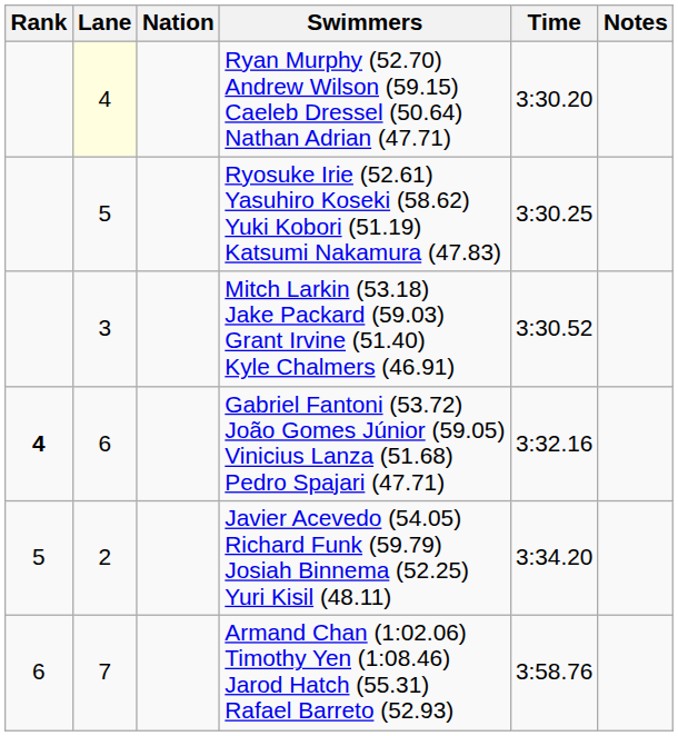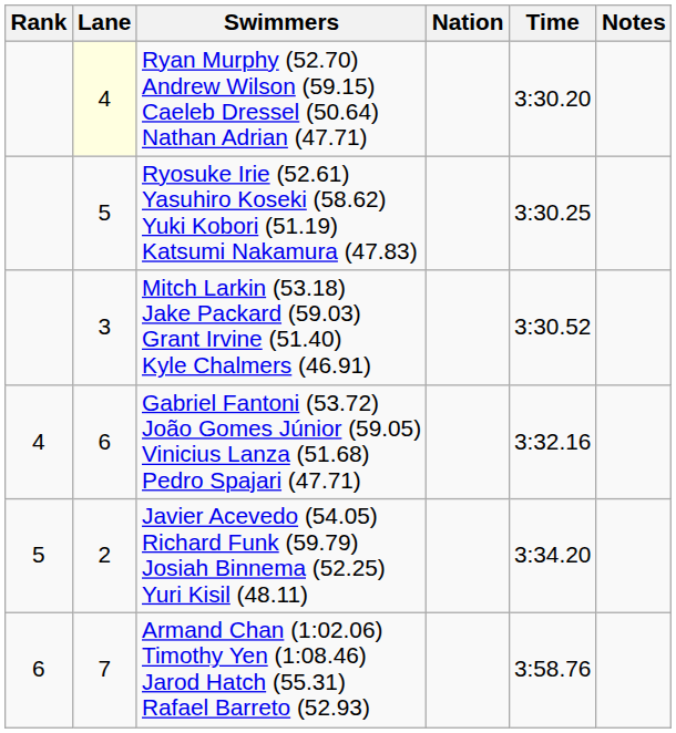columns swapped: Nation <-> Swimmers
row 5 | Rank: bold -> normal
